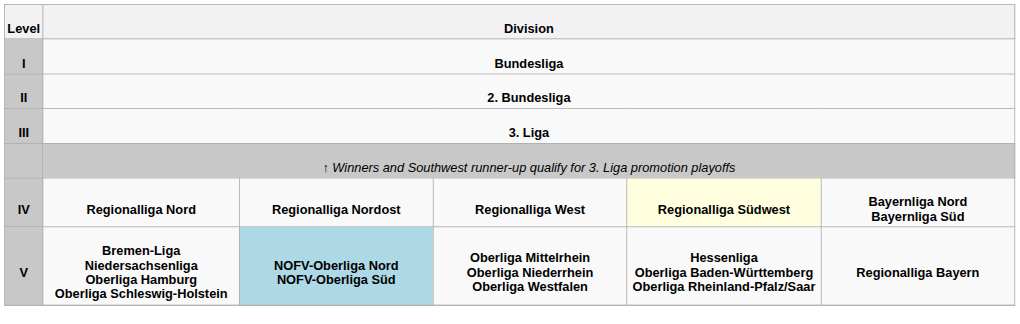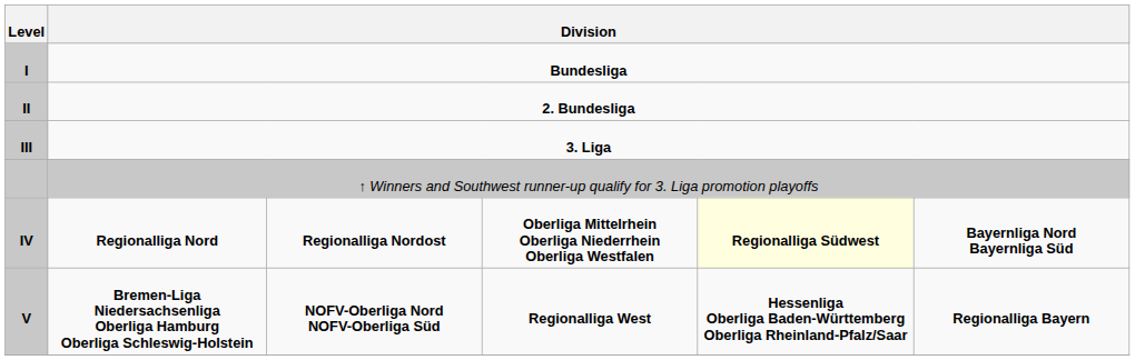IV | column 4: Regionalliga West -> Oberliga Mittelrhein Oberliga Niederrhein Oberliga Westfalen
V | column 3: lightblue background -> no background
V | column 4: Oberliga Mittelrhein Oberliga Niederrhein Oberliga Westfalen -> Regionalliga West
